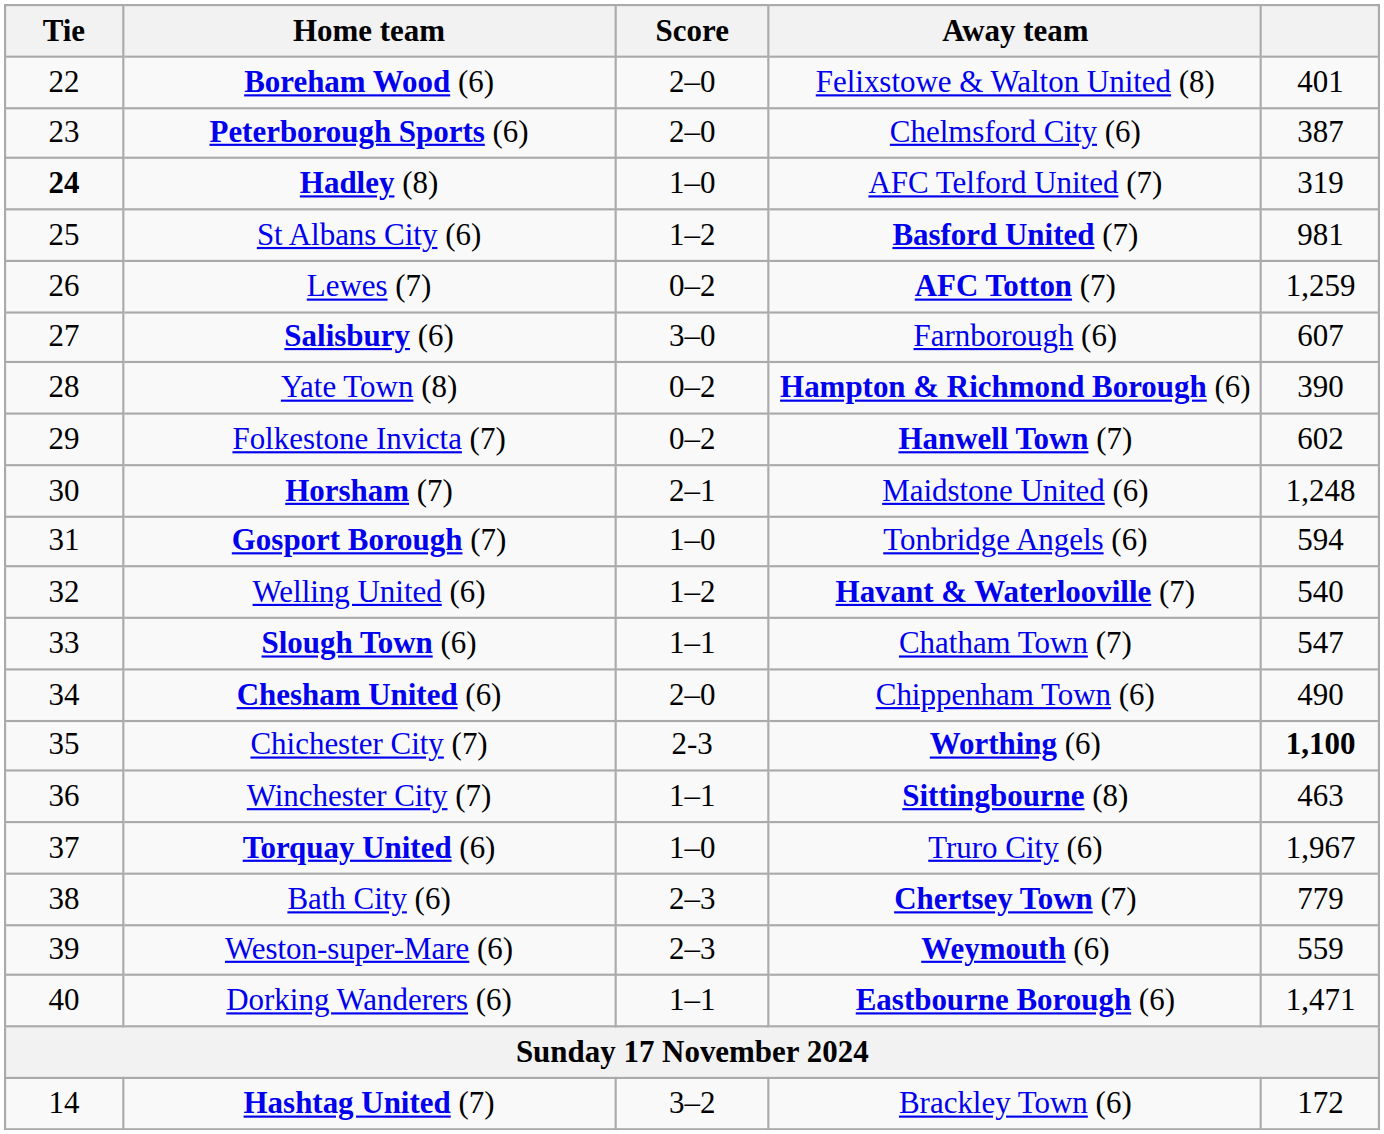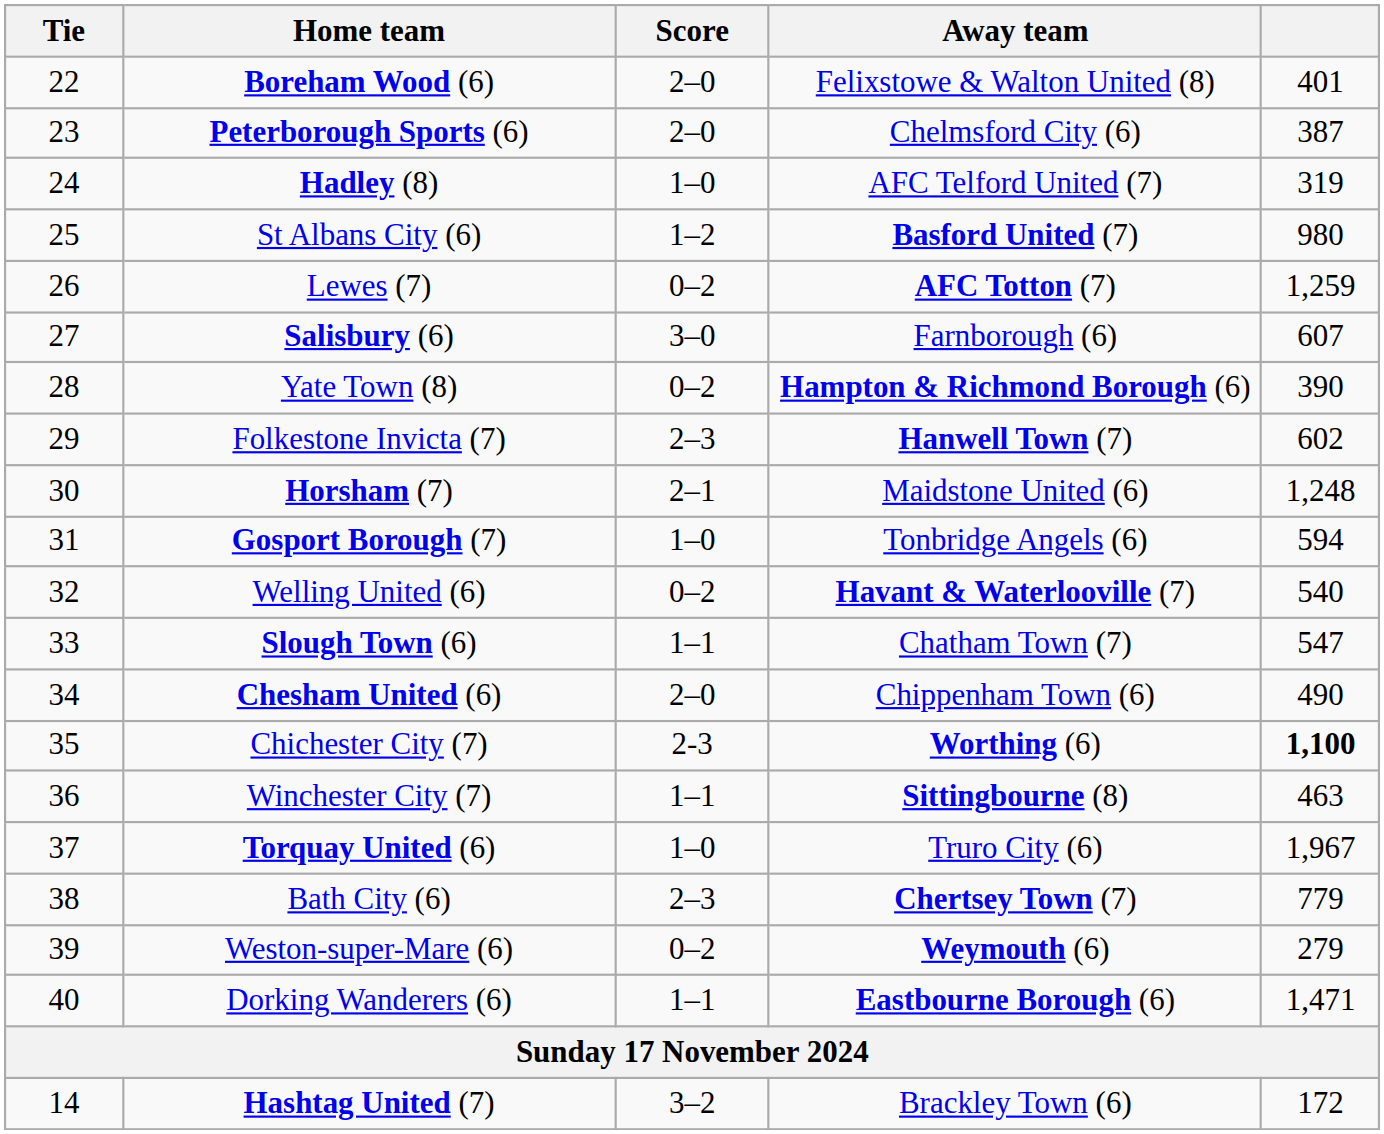Hadley (8) | Tie: bold -> normal
St Albans City (6) | column 5: 981 -> 980
Folkestone Invicta (7) | Score: 0–2 -> 2–3
Welling United (6) | Score: 1–2 -> 0–2
Weston-super-Mare (6) | Score: 2–3 -> 0–2
Weston-super-Mare (6) | column 5: 559 -> 279
